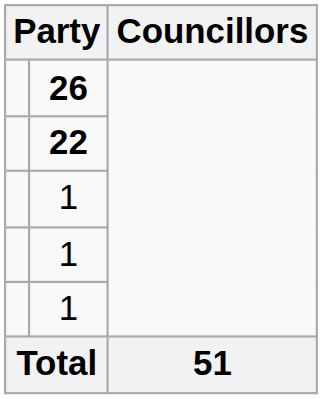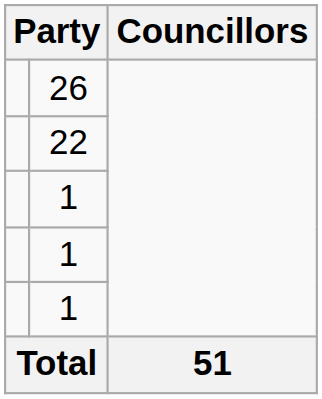26 | column 2: bold -> normal
22 | column 2: bold -> normal
